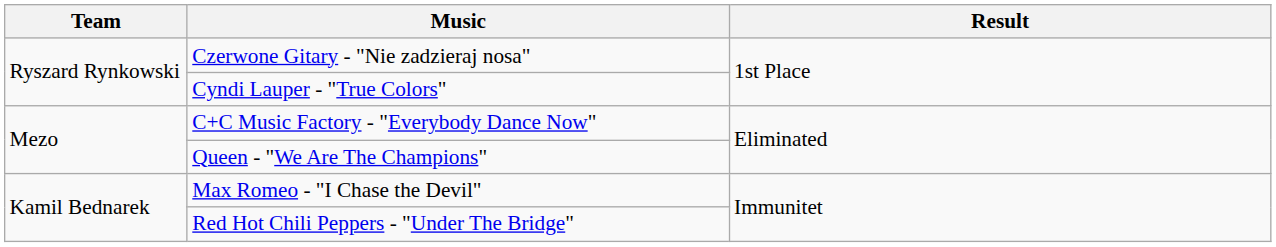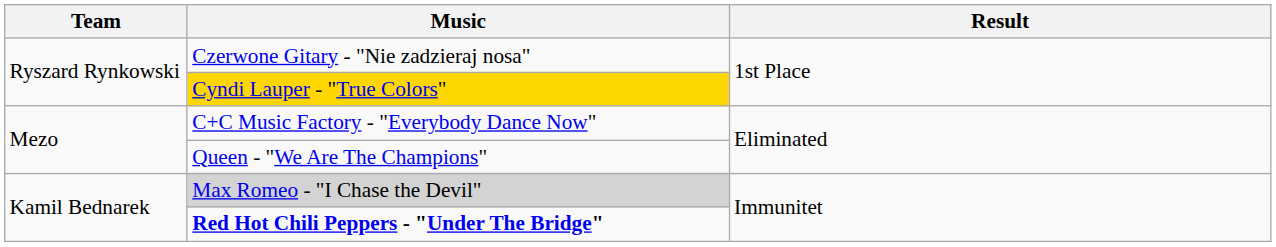Cyndi Lauper - "True Colors" | Music: no background -> gold background
Max Romeo - "I Chase the Devil" | Music: no background -> lightgrey background
Red Hot Chili Peppers - "Under The Bridge" | Music: normal -> bold
